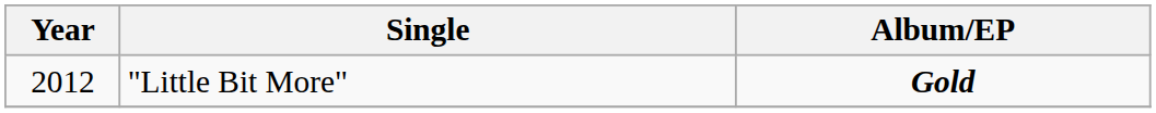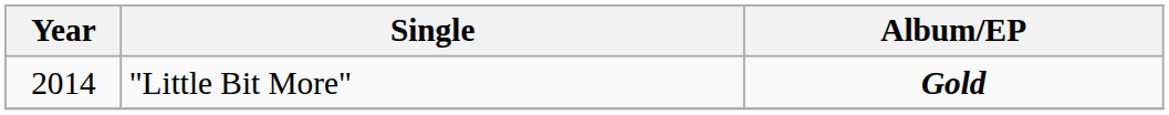"Little Bit More" | Year: 2012 -> 2014
